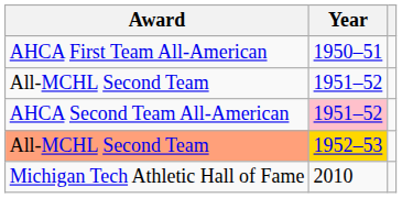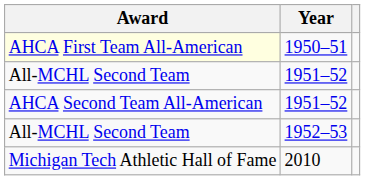AHCA First Team All-American | Award: no background -> lightyellow background
AHCA Second Team All-American | Year: pink background -> no background
All-MCHL Second Team / 1952–53 | Award: lightsalmon background -> no background
All-MCHL Second Team / 1952–53 | Year: gold background -> no background
